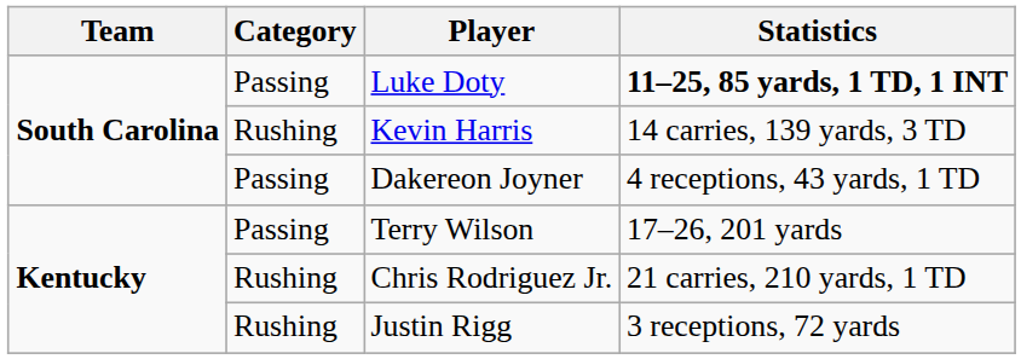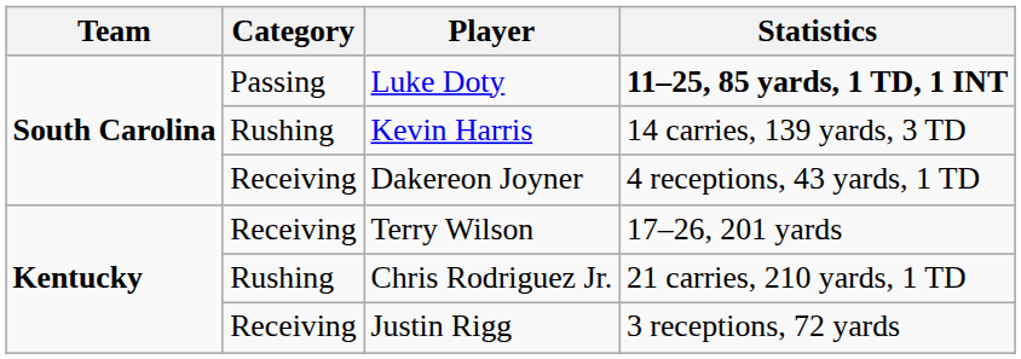Dakereon Joyner | Category: Passing -> Receiving
Terry Wilson | Category: Passing -> Receiving
Justin Rigg | Category: Rushing -> Receiving
